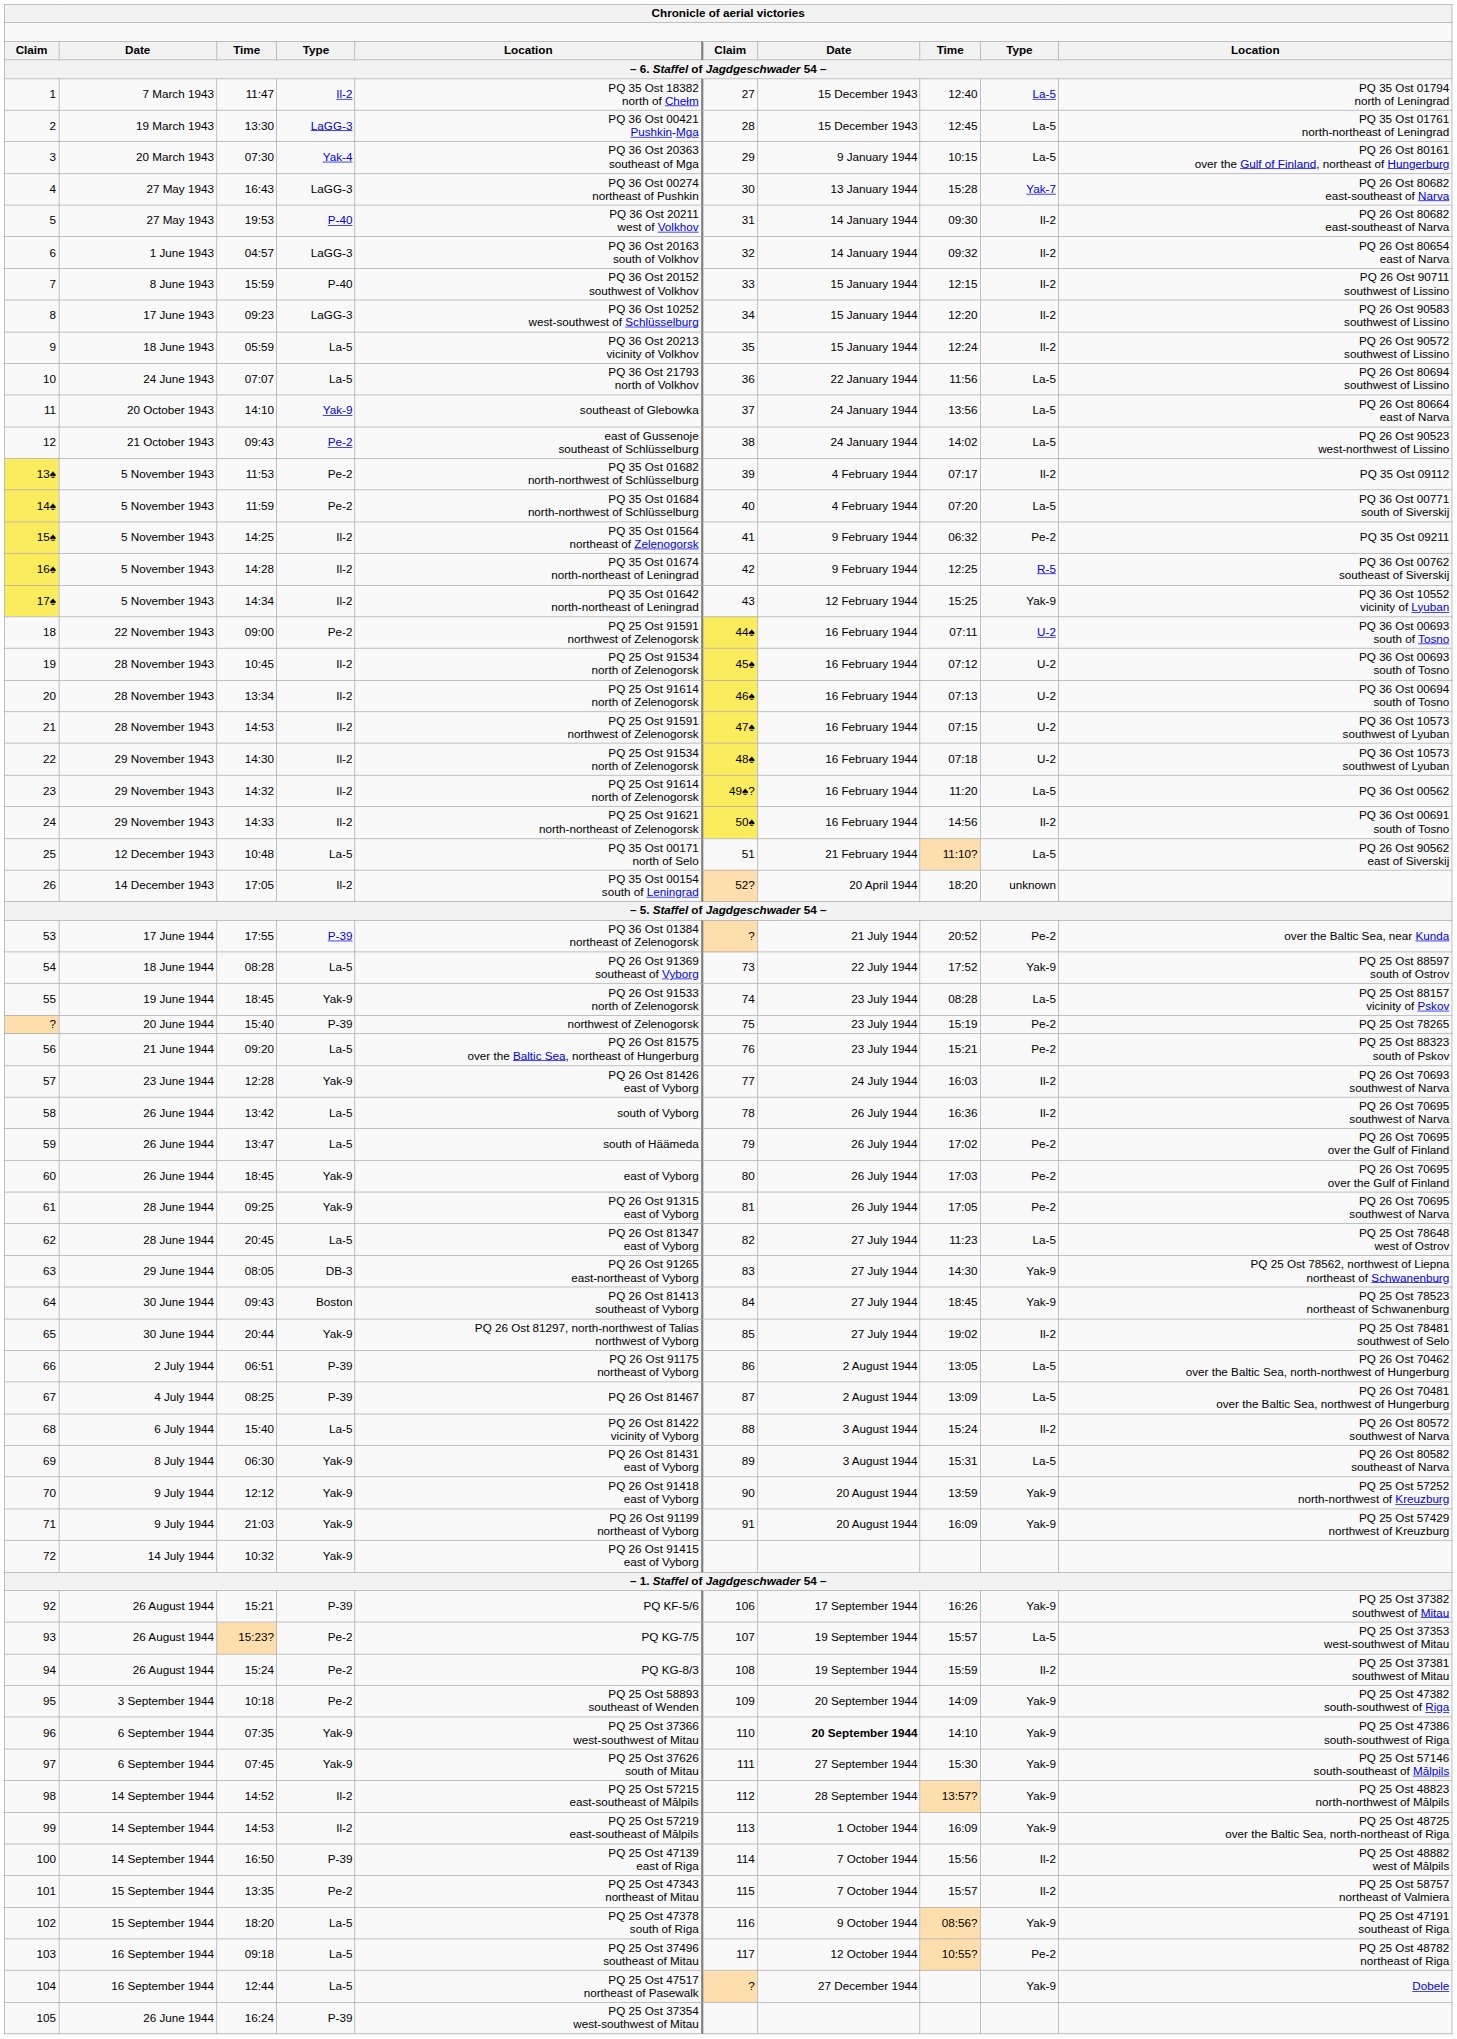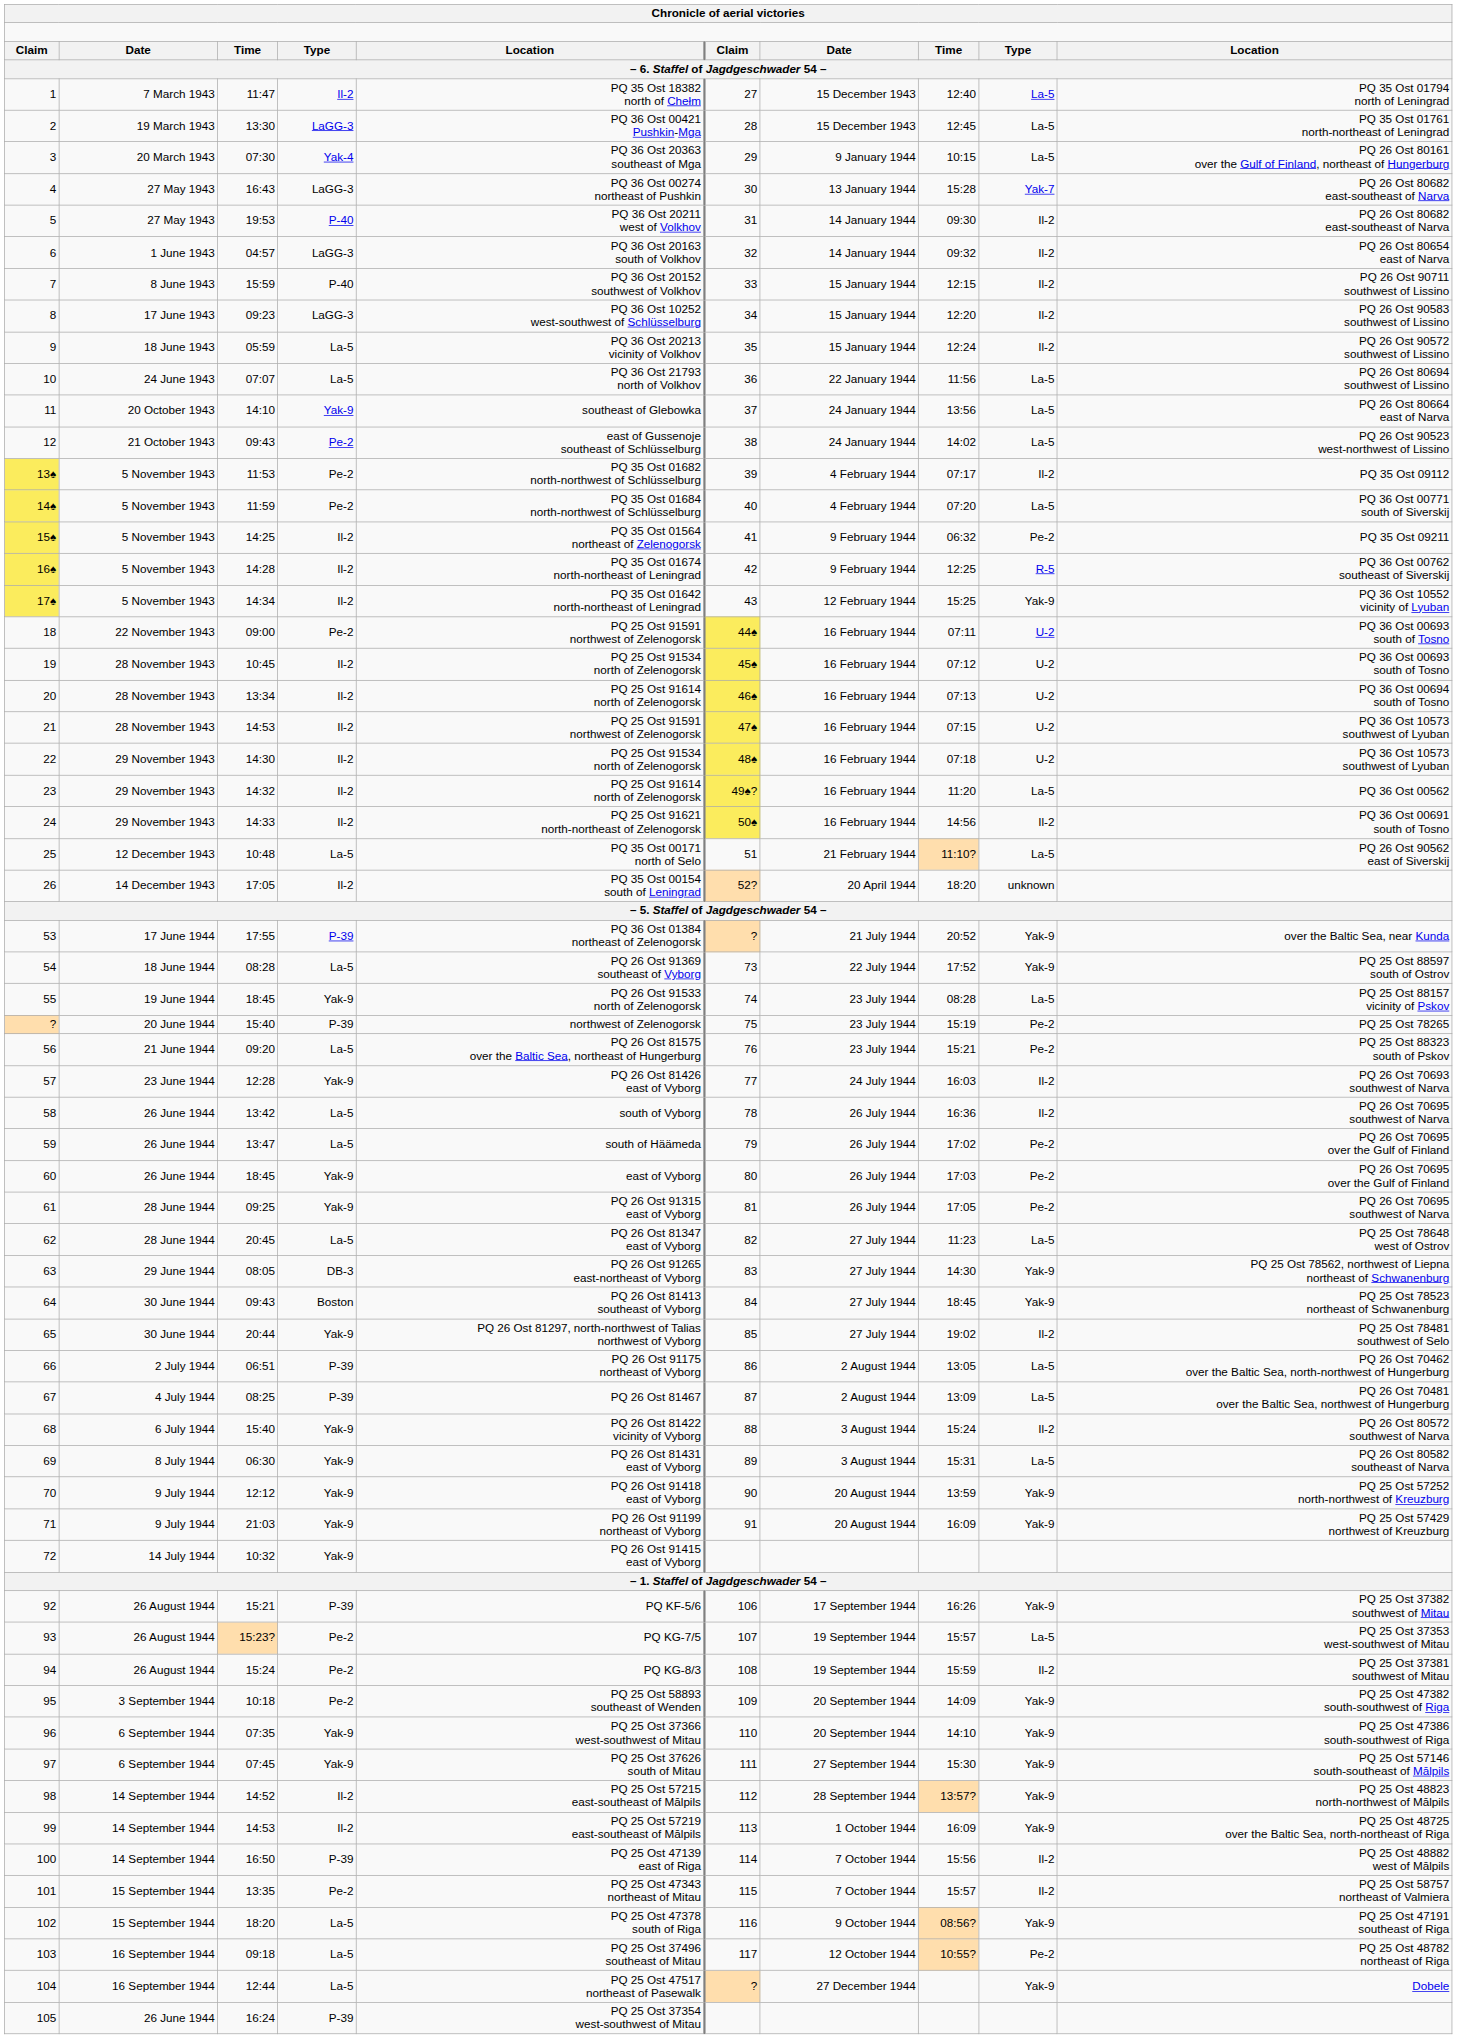53 | column 9: Pe-2 -> Yak-9
68 | column 4: La-5 -> Yak-9
96 | column 7: bold -> normal
